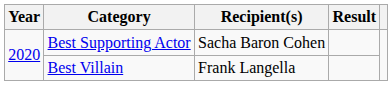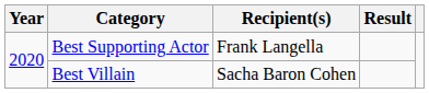Best Supporting Actor | Recipient(s): Sacha Baron Cohen -> Frank Langella
Best Villain | Recipient(s): Frank Langella -> Sacha Baron Cohen
